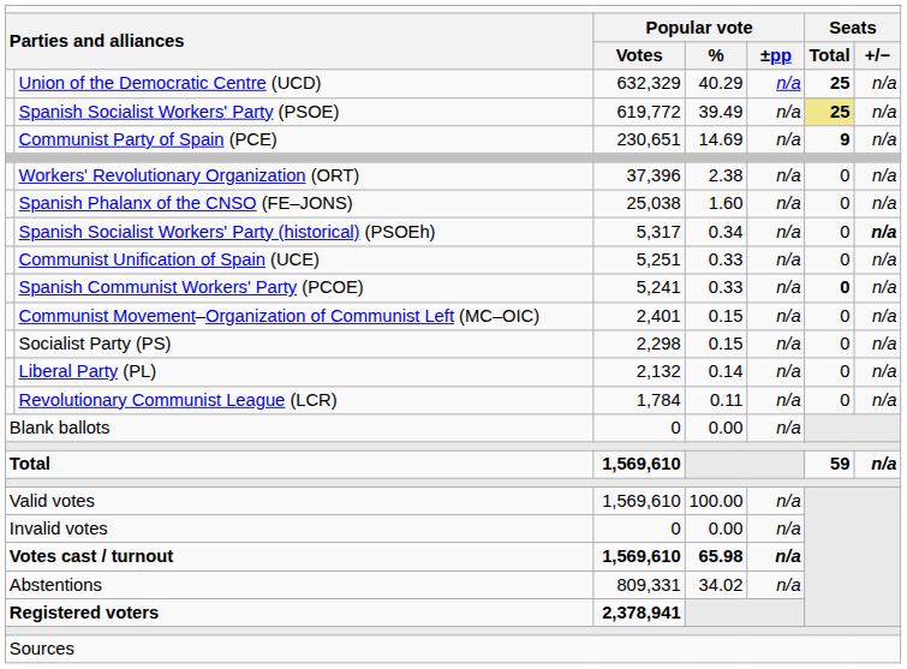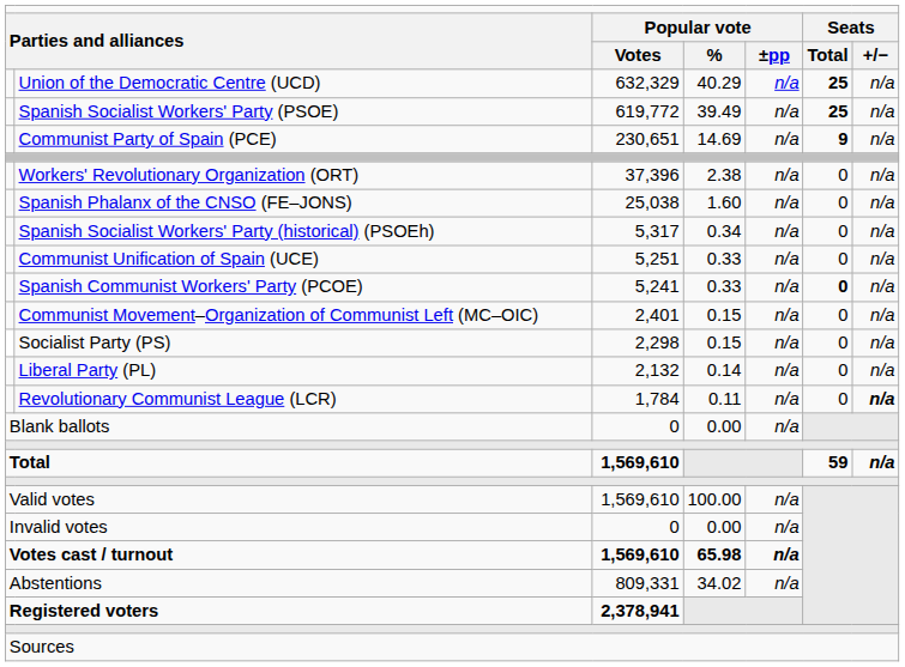Spanish Socialist Workers' Party (PSOE) | column 6: khaki background -> no background
Spanish Socialist Workers' Party (historical) (PSOEh) | column 7: bold -> normal
Revolutionary Communist League (LCR) | column 7: normal -> bold
